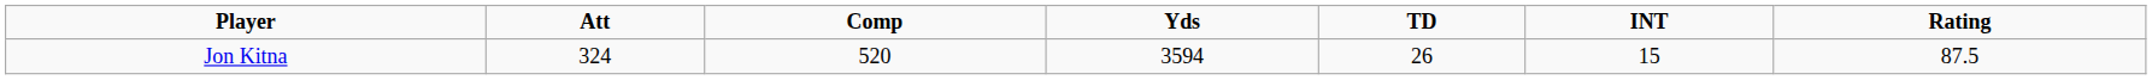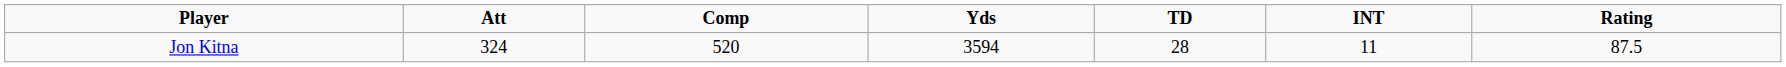Jon Kitna | TD: 26 -> 28
Jon Kitna | INT: 15 -> 11
